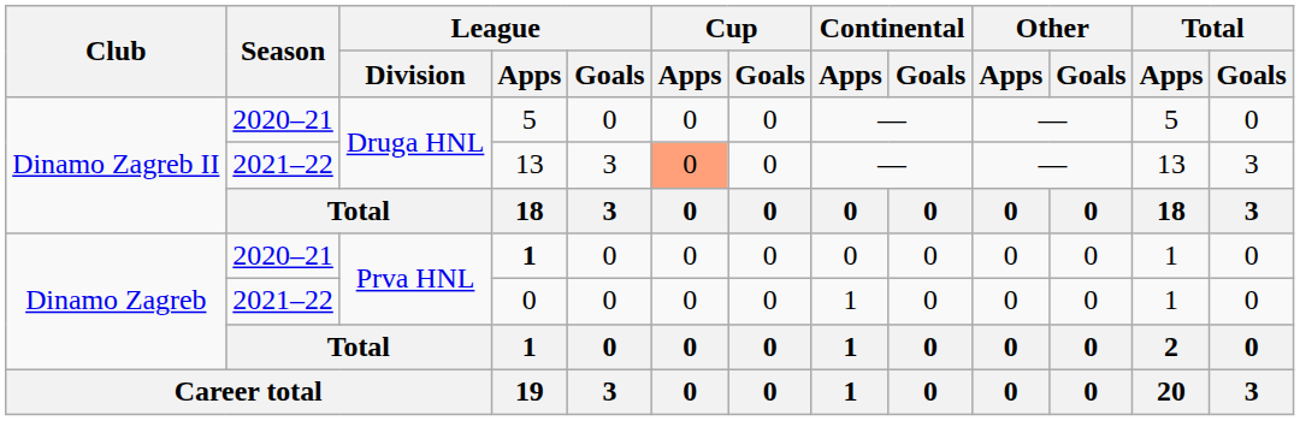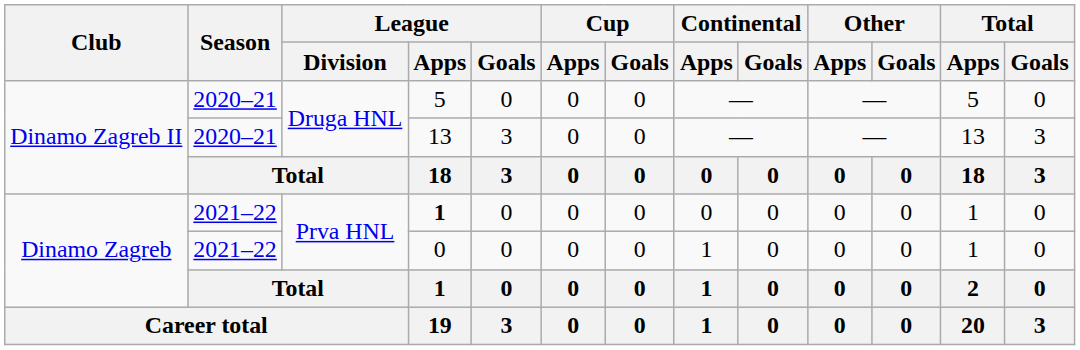row 4 | Season: 2021–22 -> 2020–21
row 4 | Cup / Apps: lightsalmon background -> no background
row 6 | Season: 2020–21 -> 2021–22
